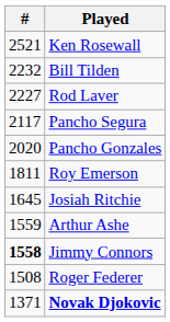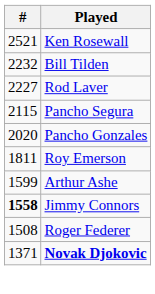Pancho Segura | #: 2117 -> 2115
- row: 1645 | Josiah Ritchie
Arthur Ashe | #: 1559 -> 1599
